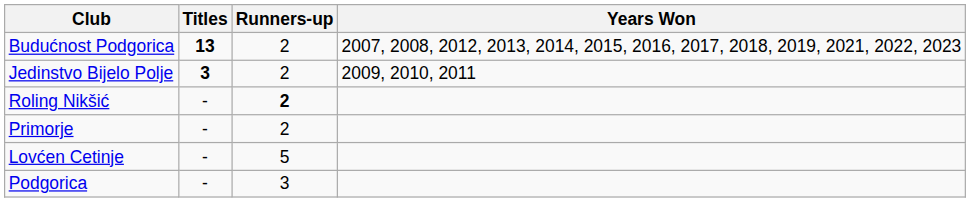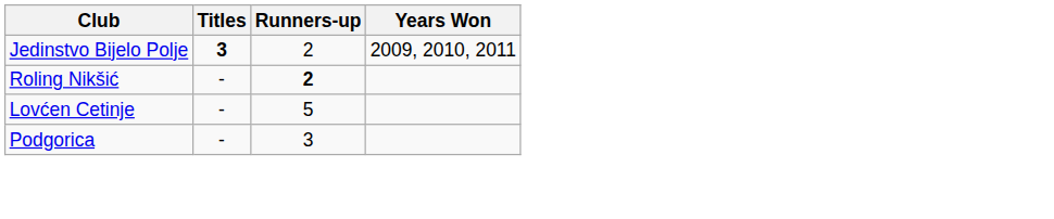- row: Budućnost Podgorica | 13 | 2 | 2007, 2008, 2012, 2013, 2014, 2015, 2016, 2017, 2018, 2019, 2021, 2022, 2023
- row: Primorje | - | 2
